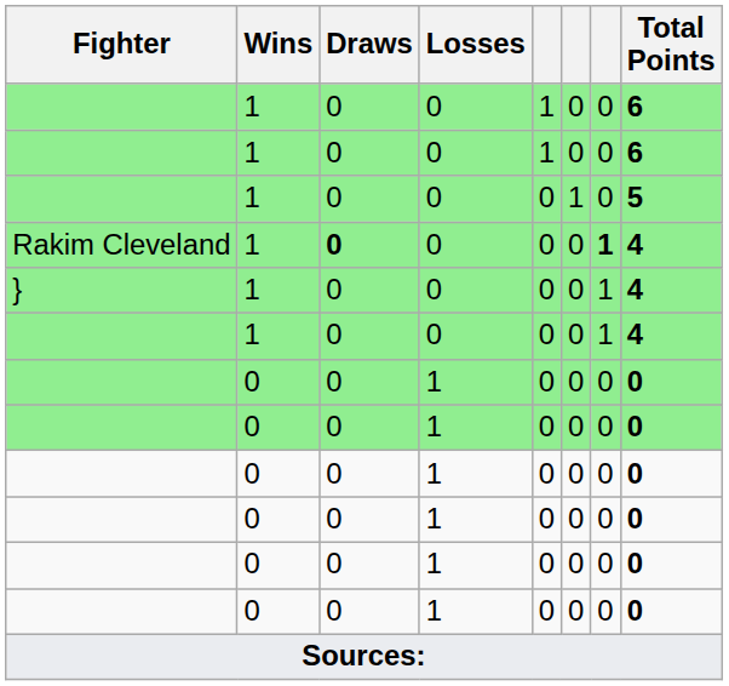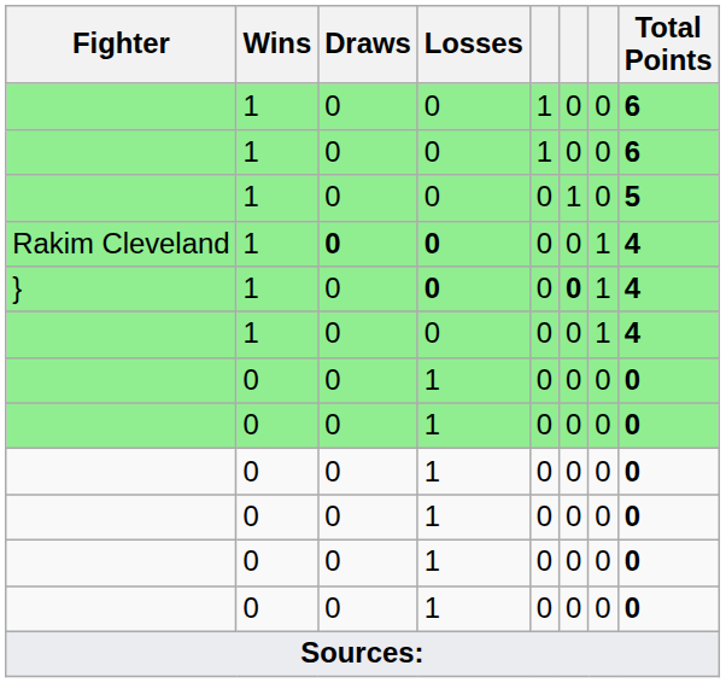Rakim Cleveland | Losses: normal -> bold
Rakim Cleveland | column 7: bold -> normal
} | Losses: normal -> bold
} | column 6: normal -> bold
